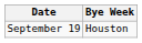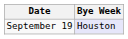September 19 | Bye Week: no background -> lavender background
